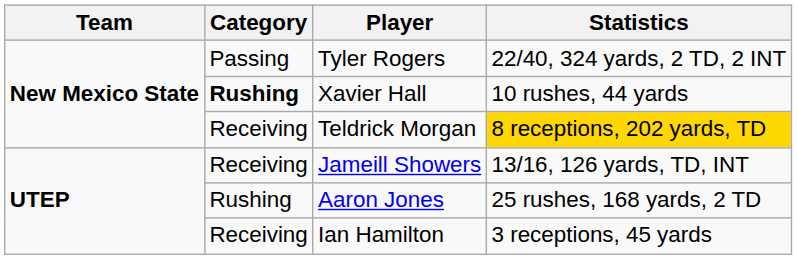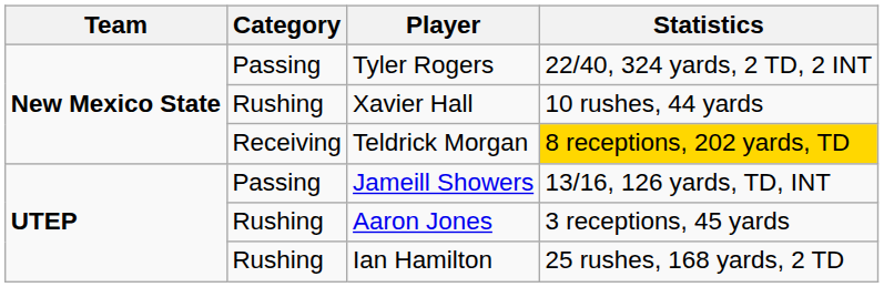Xavier Hall | Category: bold -> normal
Jameill Showers | Category: Receiving -> Passing
Aaron Jones | Statistics: 25 rushes, 168 yards, 2 TD -> 3 receptions, 45 yards
Ian Hamilton | Category: Receiving -> Rushing
Ian Hamilton | Statistics: 3 receptions, 45 yards -> 25 rushes, 168 yards, 2 TD
